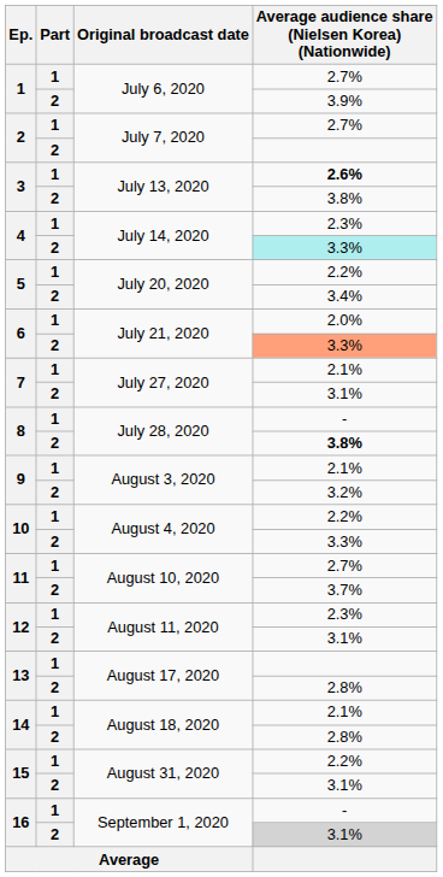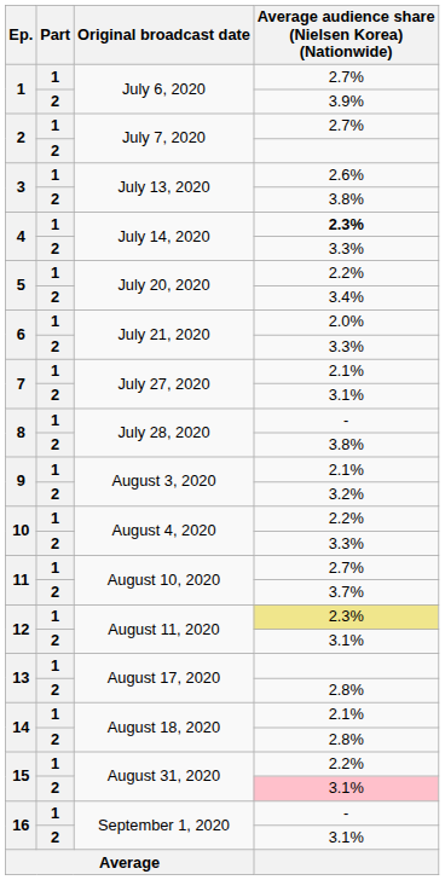3 / 2.6% | Average audience share (Nielsen Korea) (Nationwide): bold -> normal
4 / 2.3% | Average audience share (Nielsen Korea) (Nationwide): normal -> bold
4 / 3.3% | Average audience share (Nielsen Korea) (Nationwide): paleturquoise background -> no background
6 / 3.3% | Average audience share (Nielsen Korea) (Nationwide): lightsalmon background -> no background
8 / 3.8% | Average audience share (Nielsen Korea) (Nationwide): bold -> normal
12 / 2.3% | Average audience share (Nielsen Korea) (Nationwide): no background -> khaki background
15 / 3.1% | Average audience share (Nielsen Korea) (Nationwide): no background -> pink background
16 / 3.1% | Average audience share (Nielsen Korea) (Nationwide): lightgrey background -> no background
